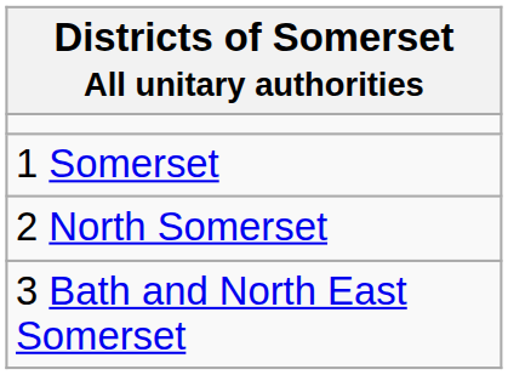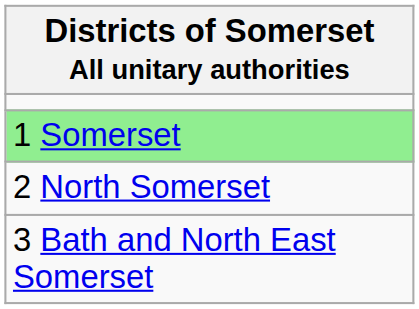row 3 | column 1: no background -> lightgreen background
